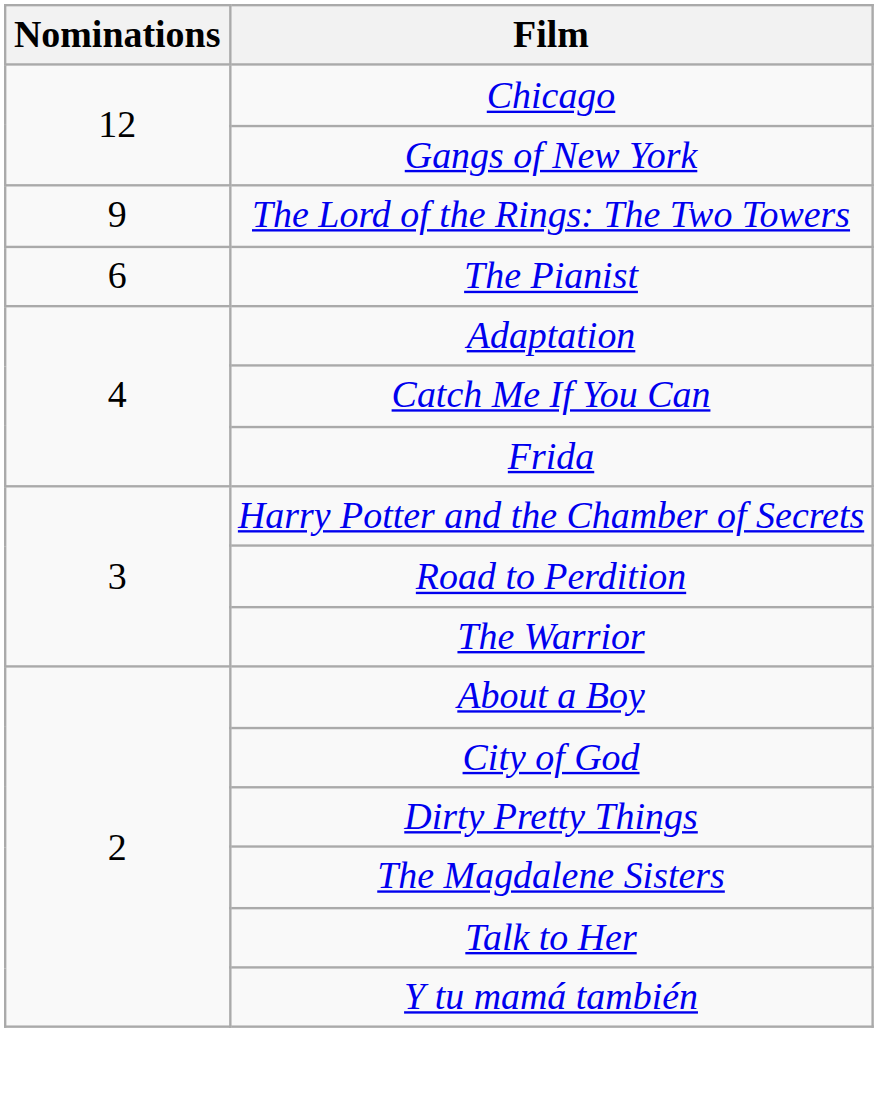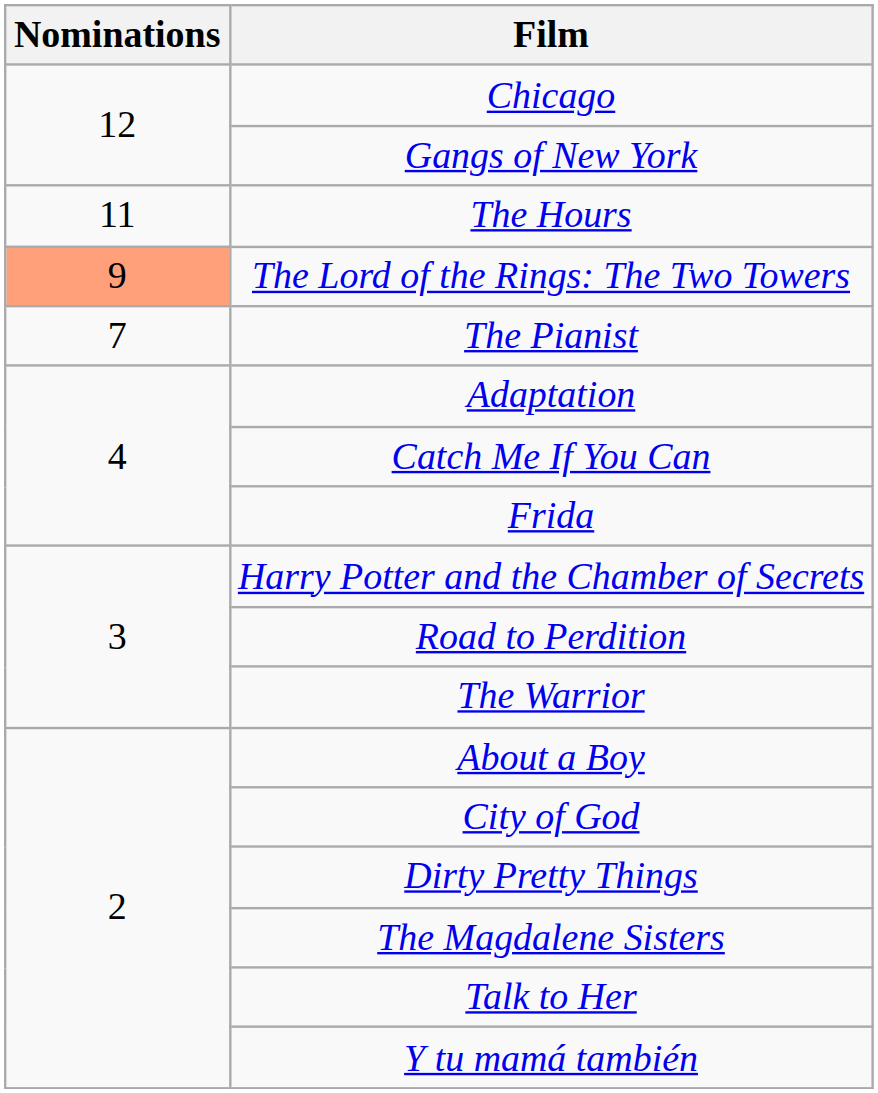+ row: 11 | The Hours
The Lord of the Rings: The Two Towers | Nominations: no background -> lightsalmon background
The Pianist | Nominations: 6 -> 7
